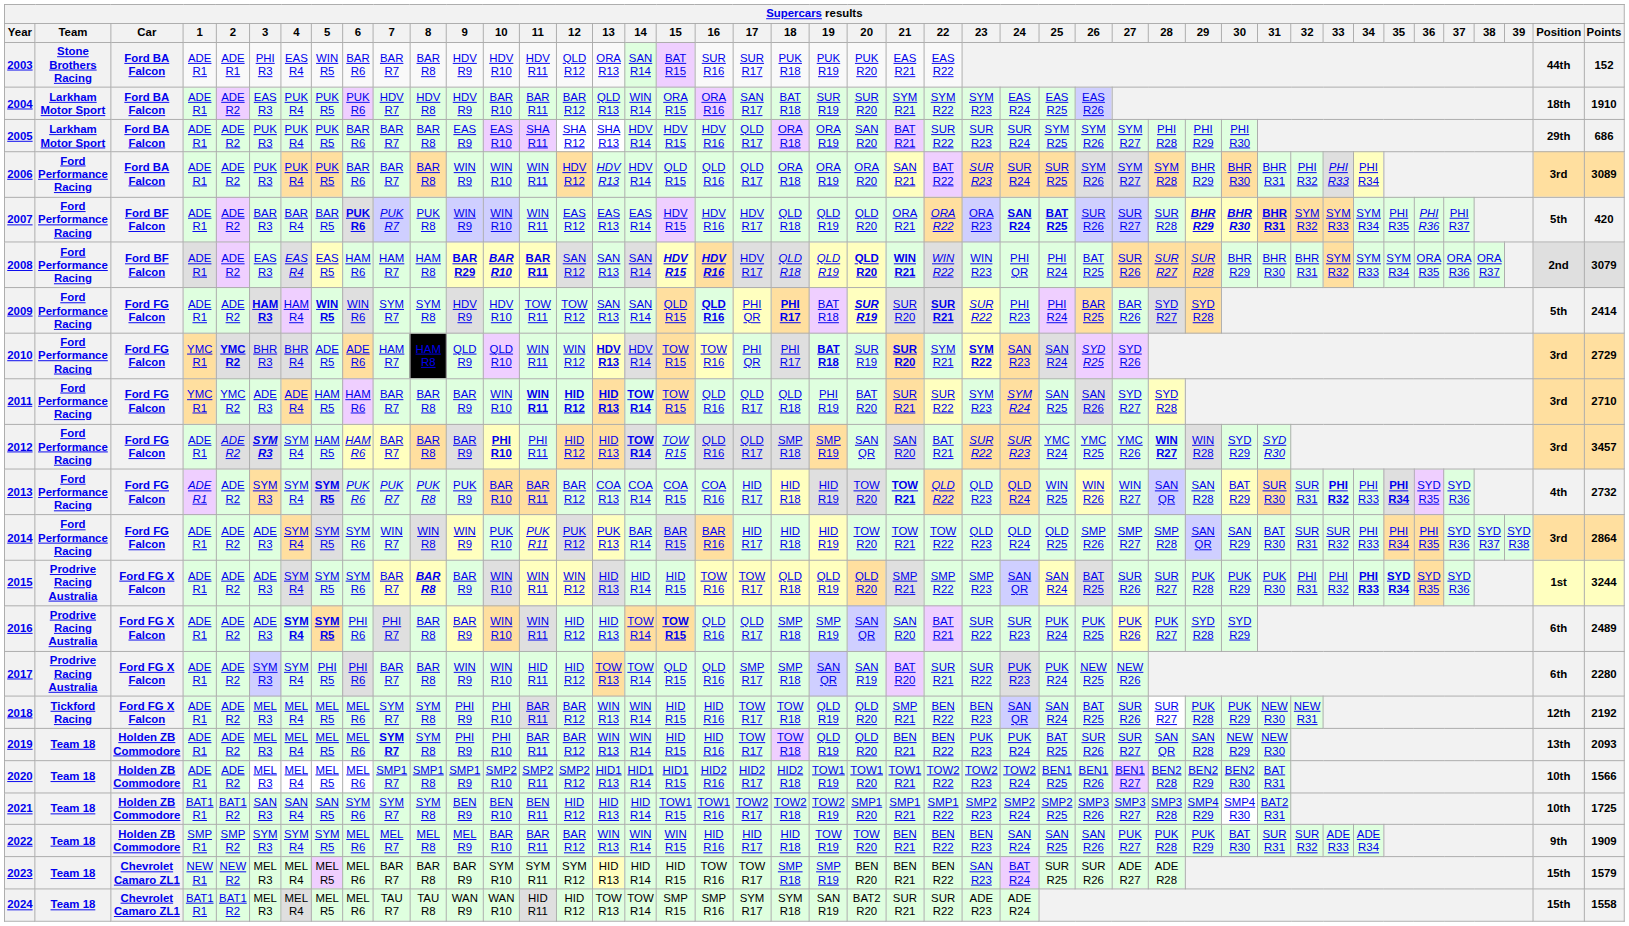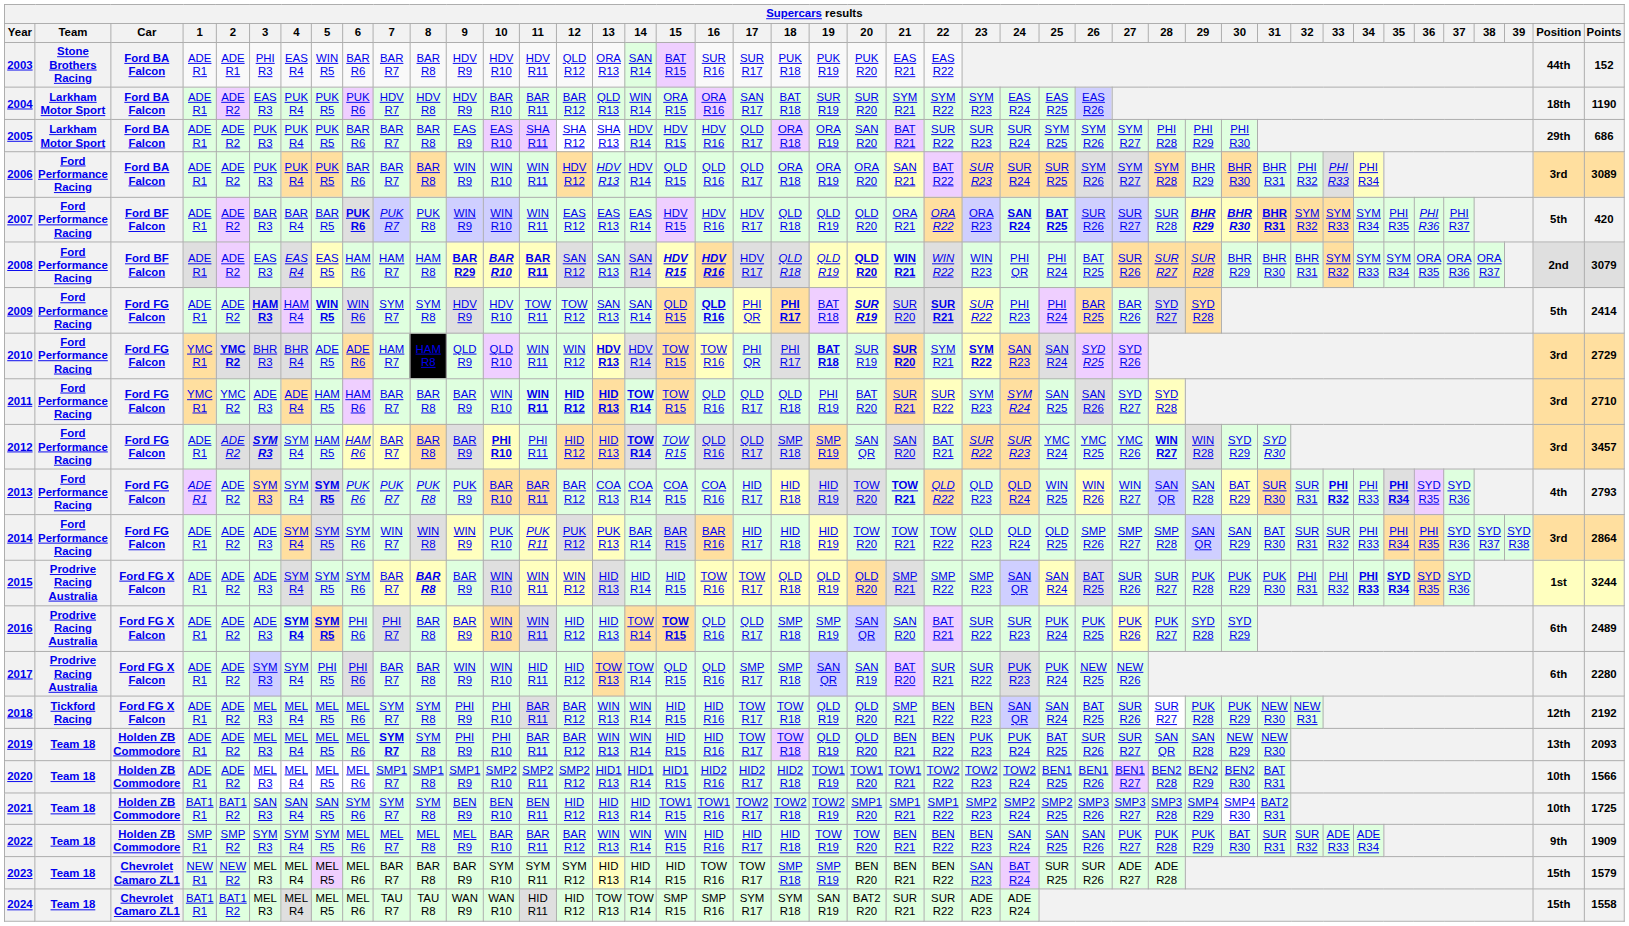2004 | Points: 1910 -> 1190
2013 | Points: 2732 -> 2793
